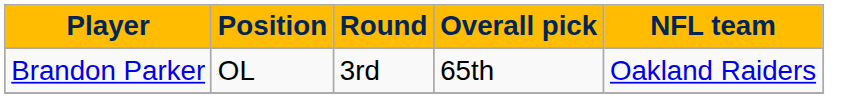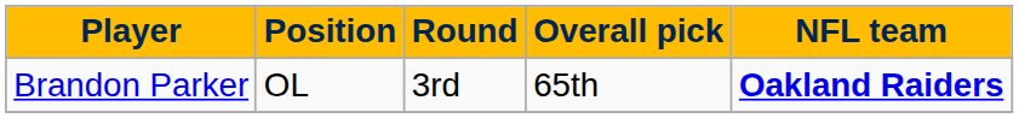Brandon Parker | NFL team: normal -> bold
